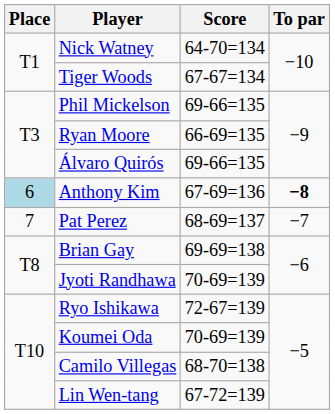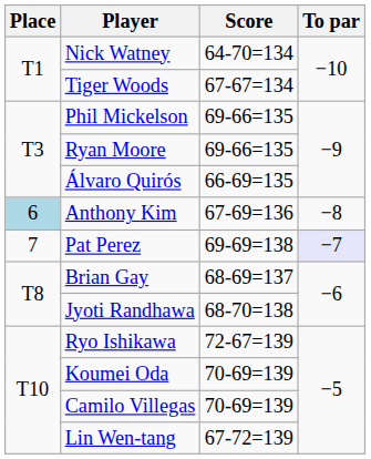Ryan Moore | Score: 66-69=135 -> 69-66=135
Álvaro Quirós | Score: 69-66=135 -> 66-69=135
Anthony Kim | To par: bold -> normal
Pat Perez | Score: 68-69=137 -> 69-69=138
Pat Perez | To par: no background -> lavender background
Brian Gay | Score: 69-69=138 -> 68-69=137
Jyoti Randhawa | Score: 70-69=139 -> 68-70=138
Camilo Villegas | Score: 68-70=138 -> 70-69=139
